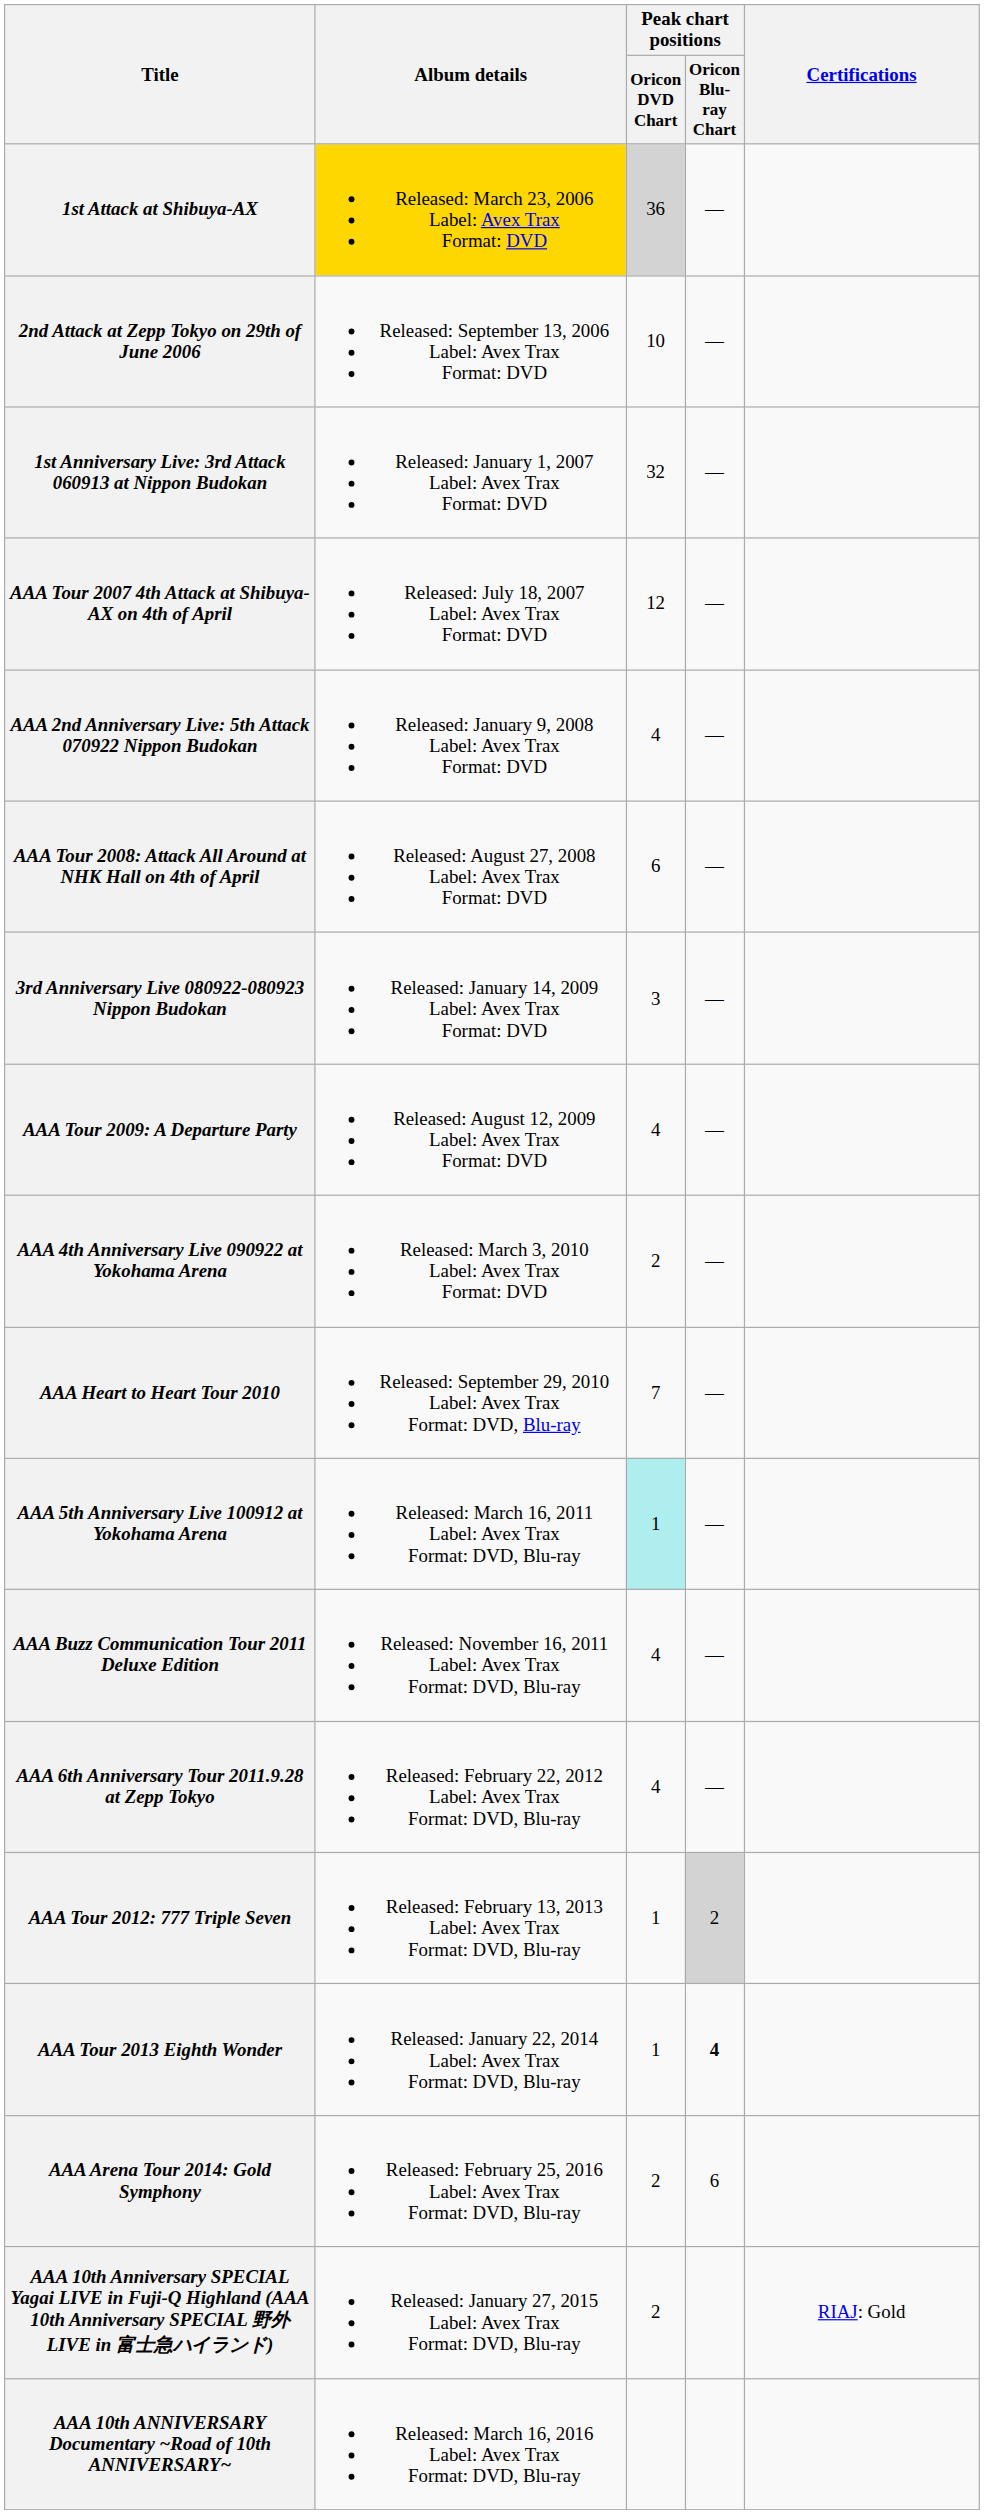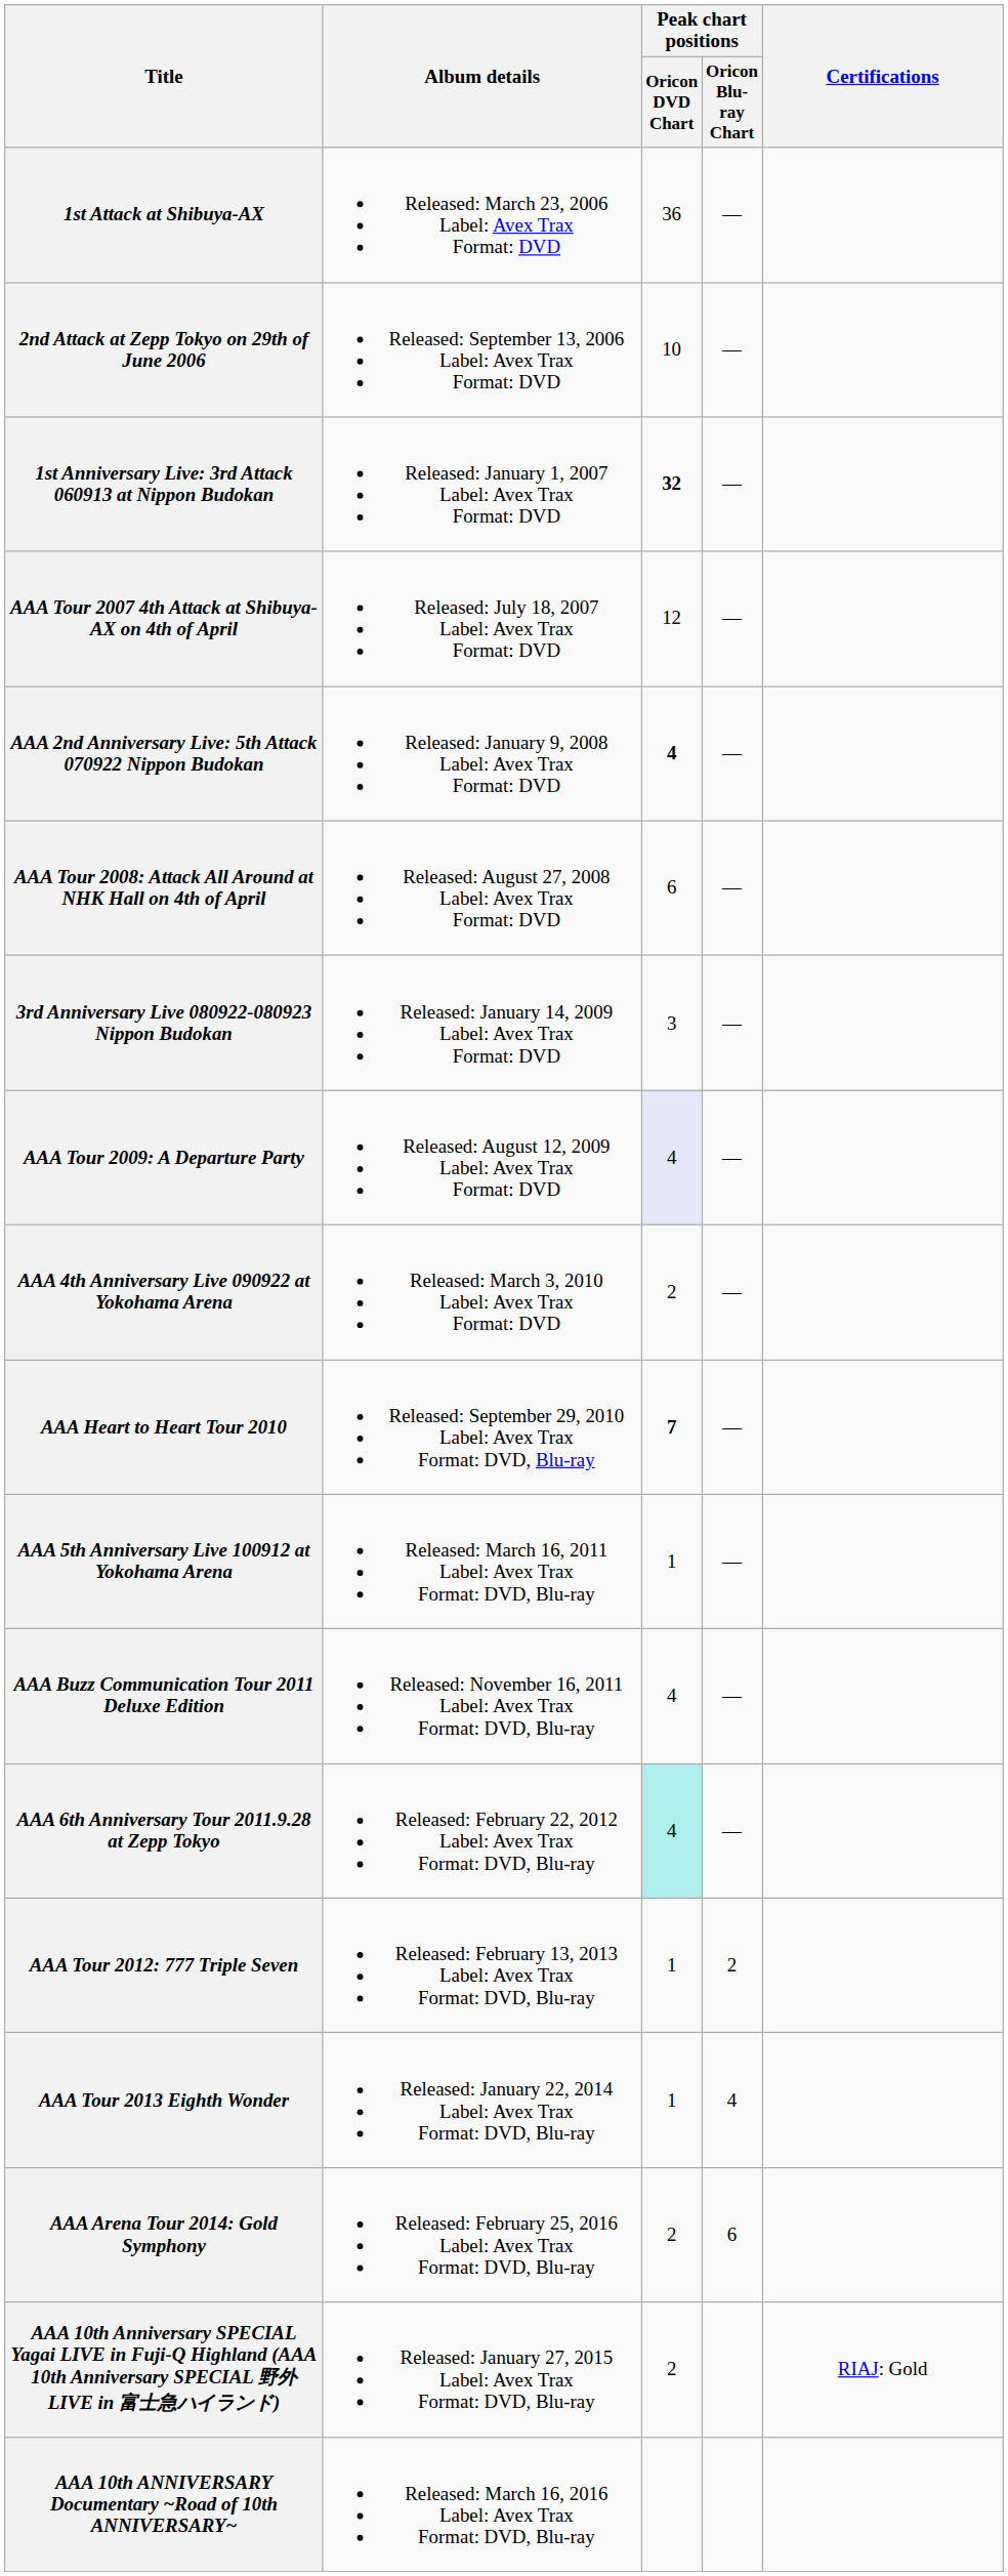1st Attack at Shibuya-AX | Album details: gold background -> no background
1st Attack at Shibuya-AX | Peak chart positions / Oricon DVD Chart: lightgrey background -> no background
1st Anniversary Live: 3rd Attack 060913 at Nippon Budokan | Peak chart positions / Oricon DVD Chart: normal -> bold
AAA 2nd Anniversary Live: 5th Attack 070922 Nippon Budokan | Peak chart positions / Oricon DVD Chart: normal -> bold
AAA Tour 2009: A Departure Party | Peak chart positions / Oricon DVD Chart: no background -> lavender background
AAA Heart to Heart Tour 2010 | Peak chart positions / Oricon DVD Chart: normal -> bold
AAA 5th Anniversary Live 100912 at Yokohama Arena | Peak chart positions / Oricon DVD Chart: paleturquoise background -> no background
AAA 6th Anniversary Tour 2011.9.28 at Zepp Tokyo | Peak chart positions / Oricon DVD Chart: no background -> paleturquoise background
AAA Tour 2012: 777 Triple Seven | Peak chart positions / Oricon Blu-ray Chart: lightgrey background -> no background
AAA Tour 2013 Eighth Wonder | Peak chart positions / Oricon Blu-ray Chart: bold -> normal
